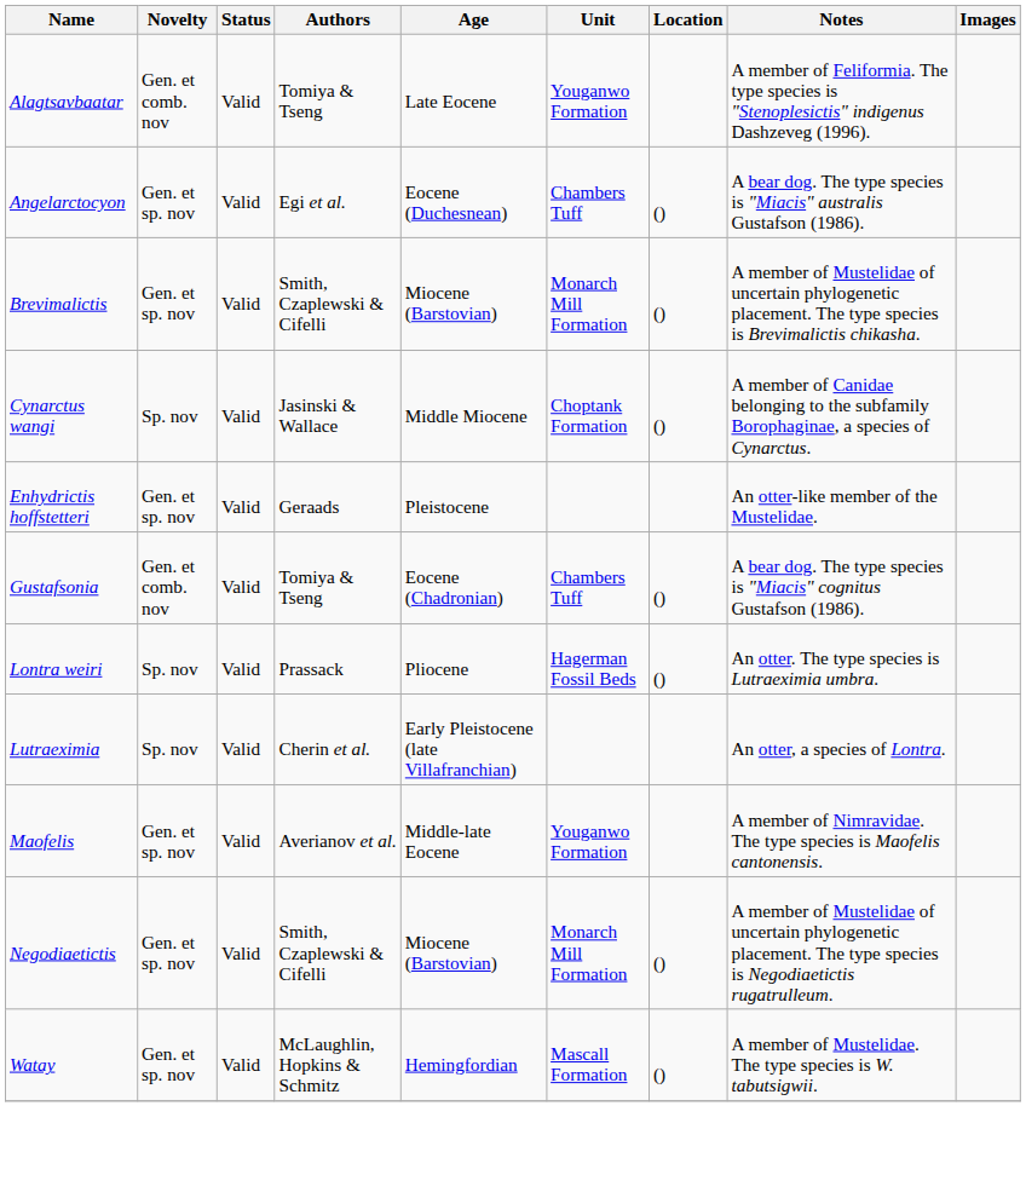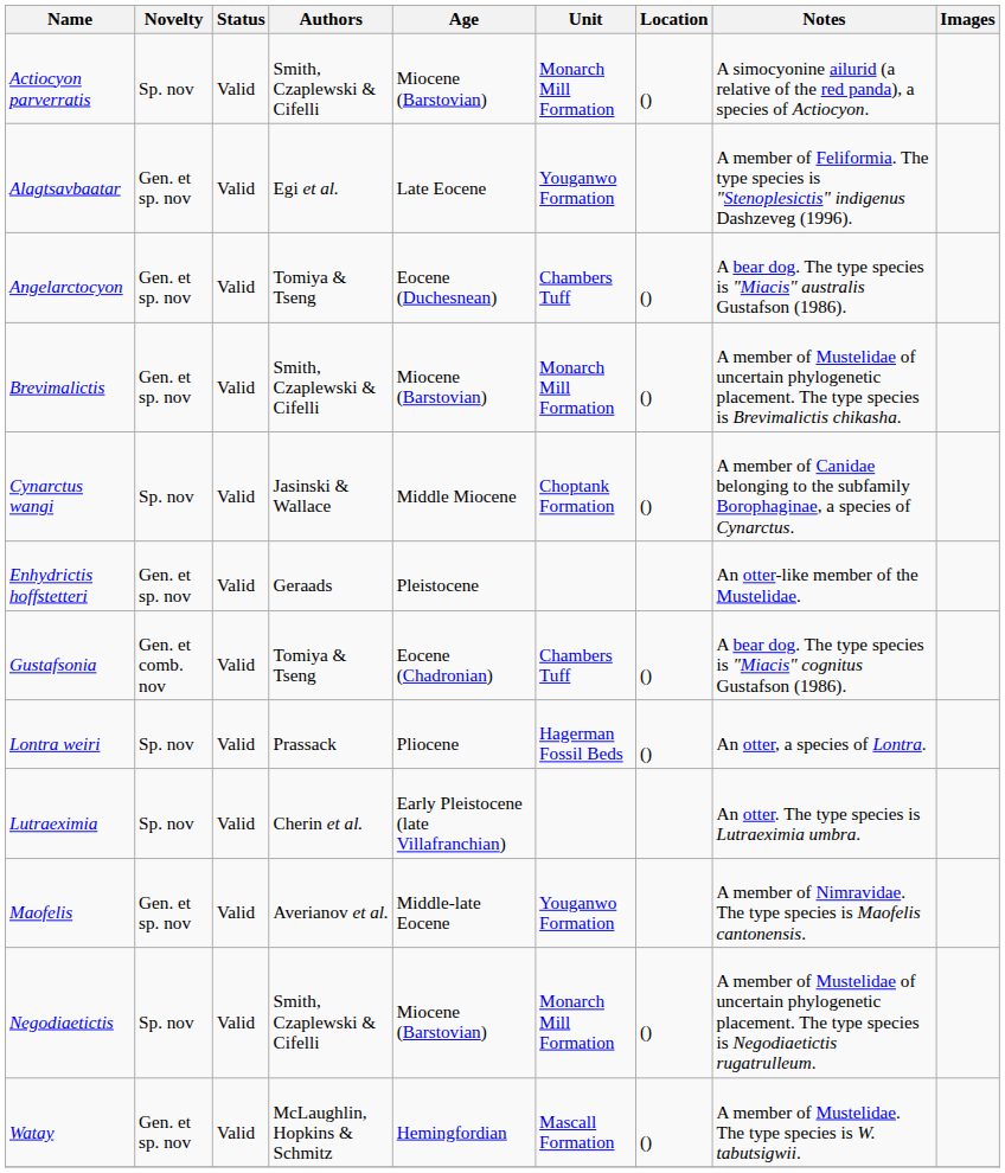+ row: Actiocyon parverratis | Sp. nov | Valid | Smith, Czaplewski & Cifelli | Miocene (Barstovian) | Monarch Mill Formation | () | A simocyonine ailurid (a relative of the red panda), a species of Actiocyon.
Alagtsavbaatar | Novelty: Gen. et comb. nov -> Gen. et sp. nov
Alagtsavbaatar | Authors: Tomiya & Tseng -> Egi et al.
Angelarctocyon | Authors: Egi et al. -> Tomiya & Tseng
Lontra weiri | Notes: An otter. The type species is Lutraeximia umbra. -> An otter, a species of Lontra.
Lutraeximia | Notes: An otter, a species of Lontra. -> An otter. The type species is Lutraeximia umbra.
Negodiaetictis | Novelty: Gen. et sp. nov -> Sp. nov
